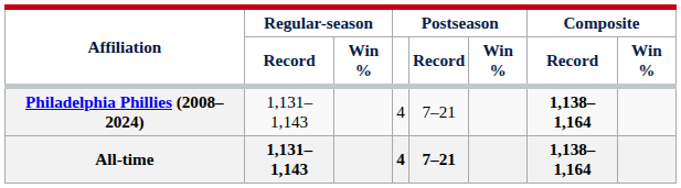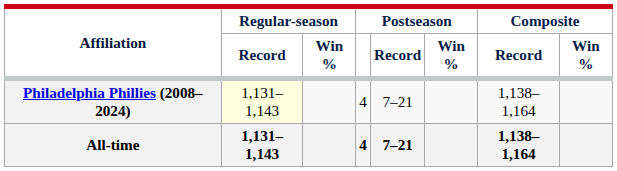Philadelphia Phillies (2008–2024) | Regular-season / Record: no background -> lightyellow background
Philadelphia Phillies (2008–2024) | Composite / Record: bold -> normal
